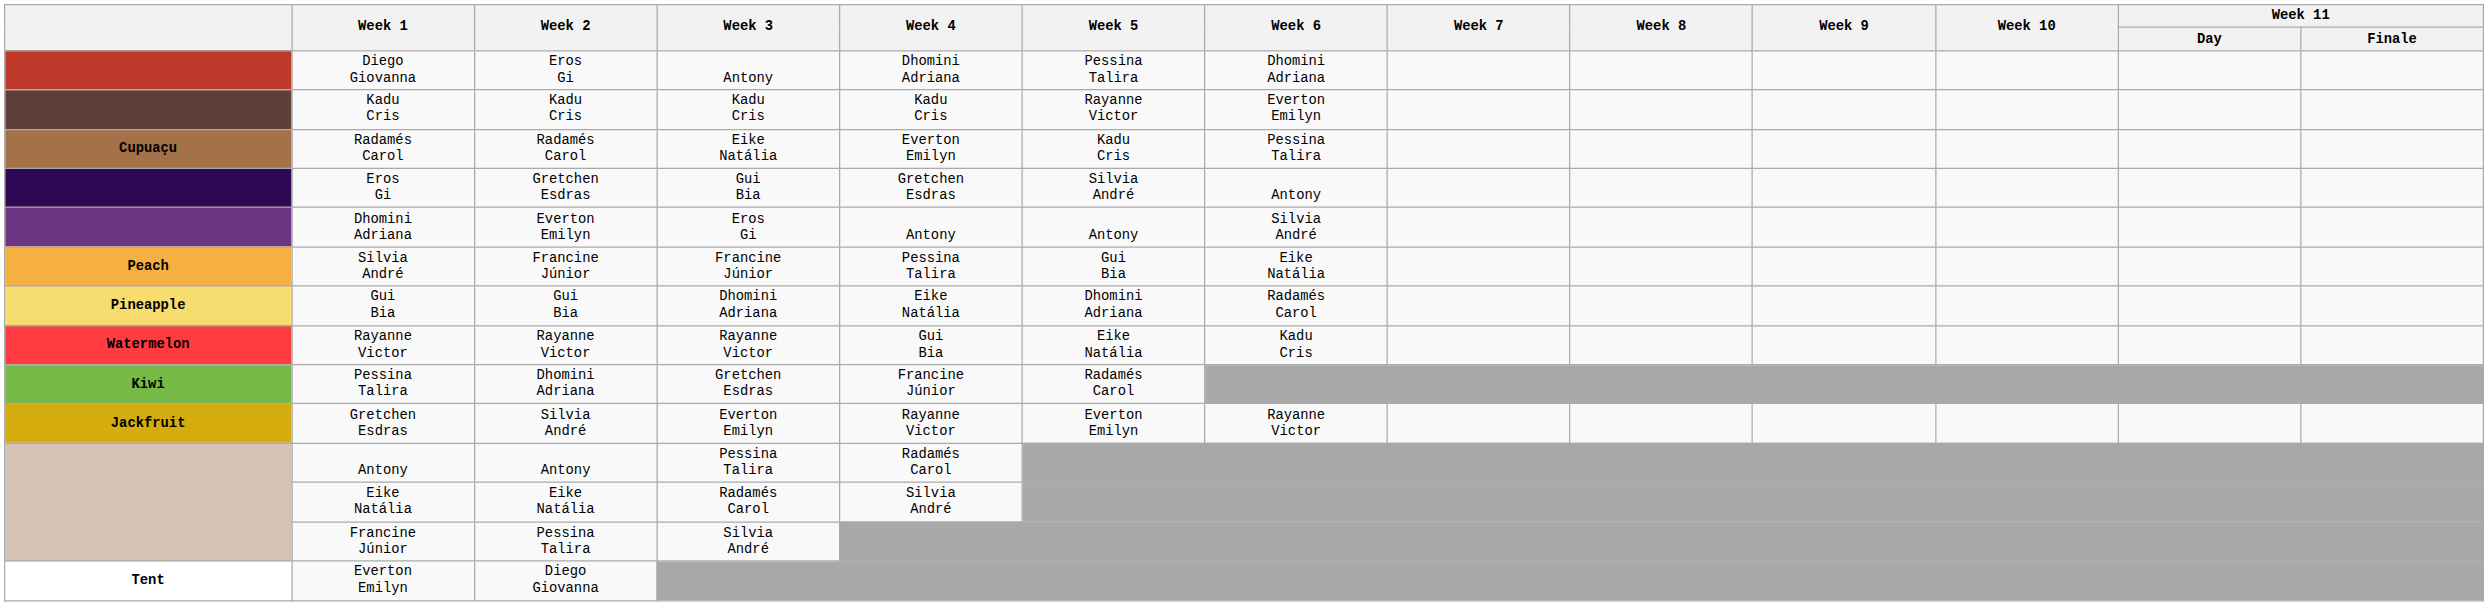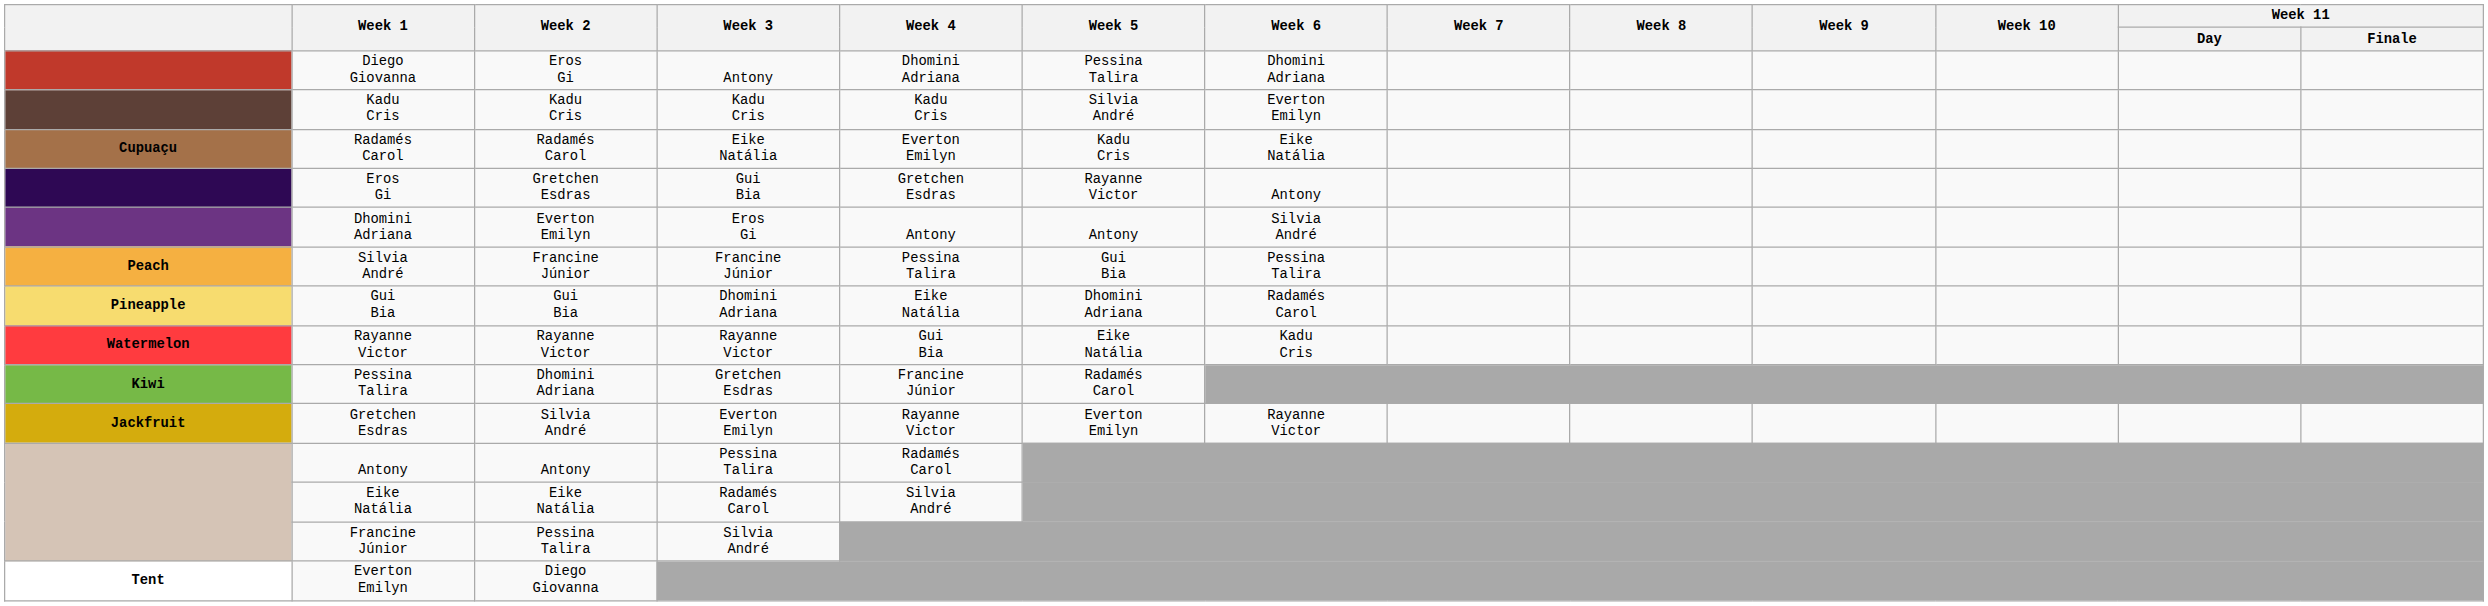row 4 | Week 5: Rayanne Victor -> Silvia André
row 5 | Week 6: Pessina Talira -> Eike Natália
row 6 | Week 5: Silvia André -> Rayanne Victor
row 8 | Week 6: Eike Natália -> Pessina Talira
